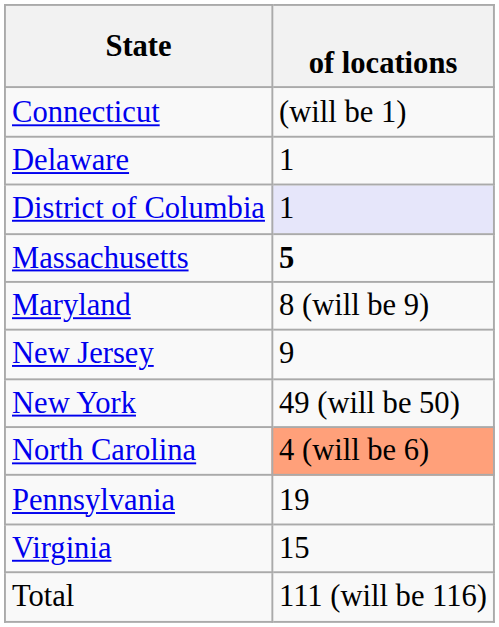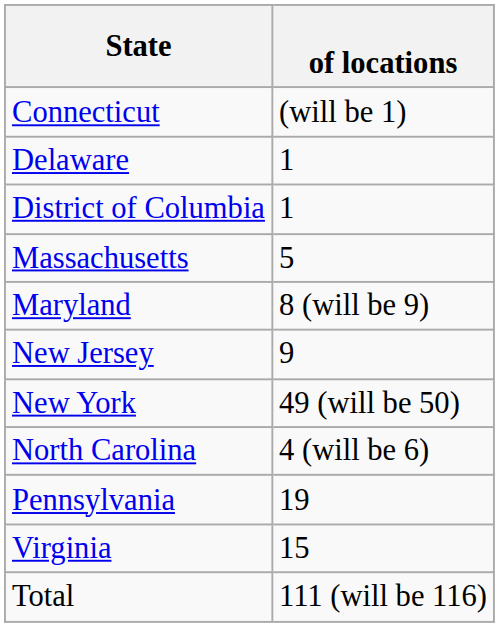District of Columbia | of locations: lavender background -> no background
Massachusetts | of locations: bold -> normal
North Carolina | of locations: lightsalmon background -> no background
